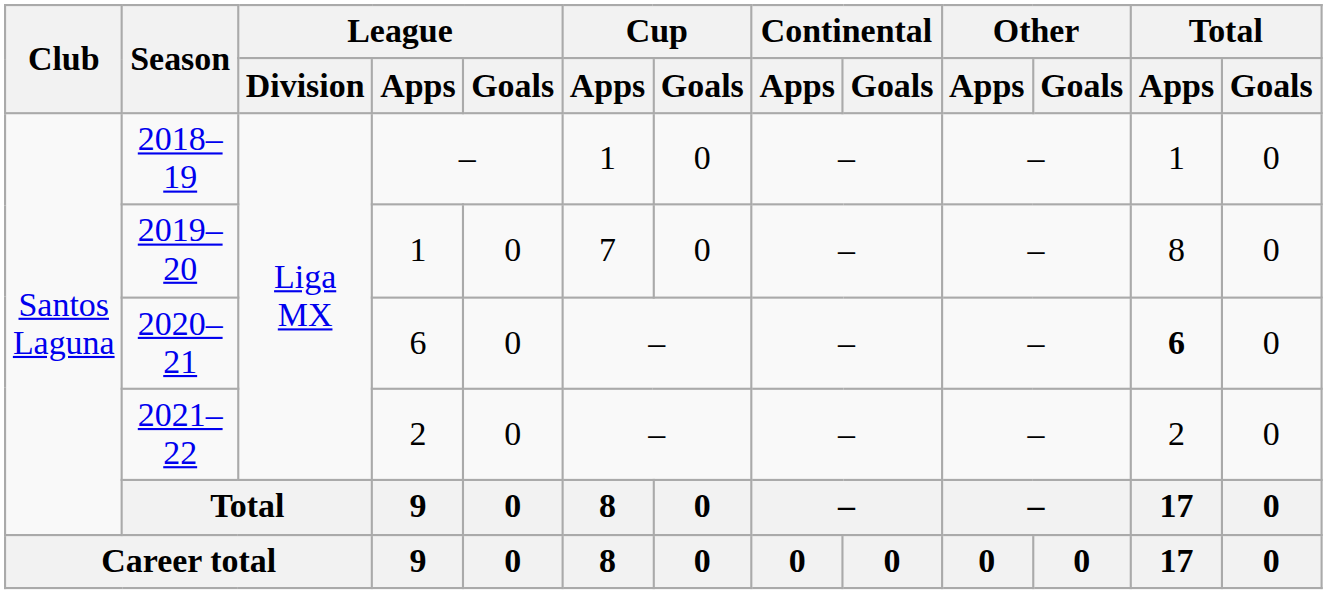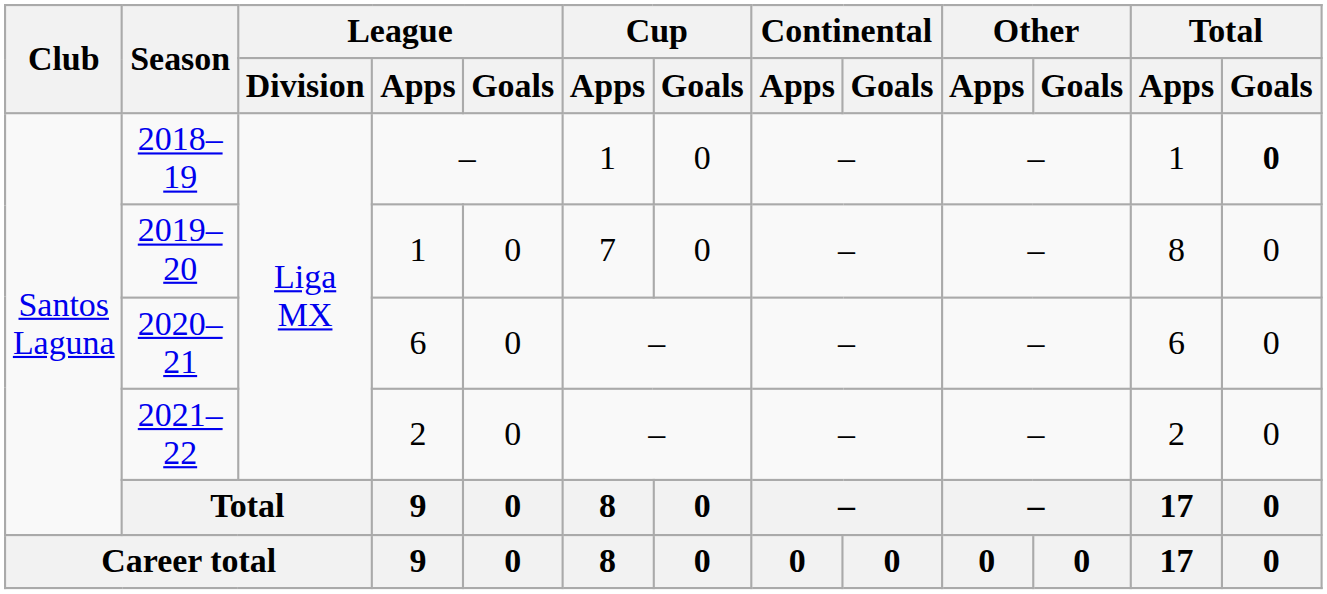2018–19 | Total / Goals: normal -> bold
2020–21 | Total / Apps: bold -> normal
